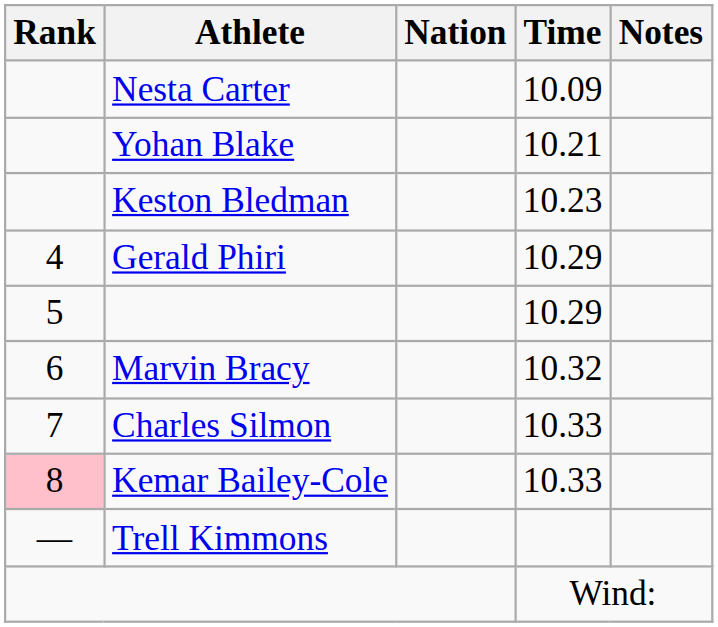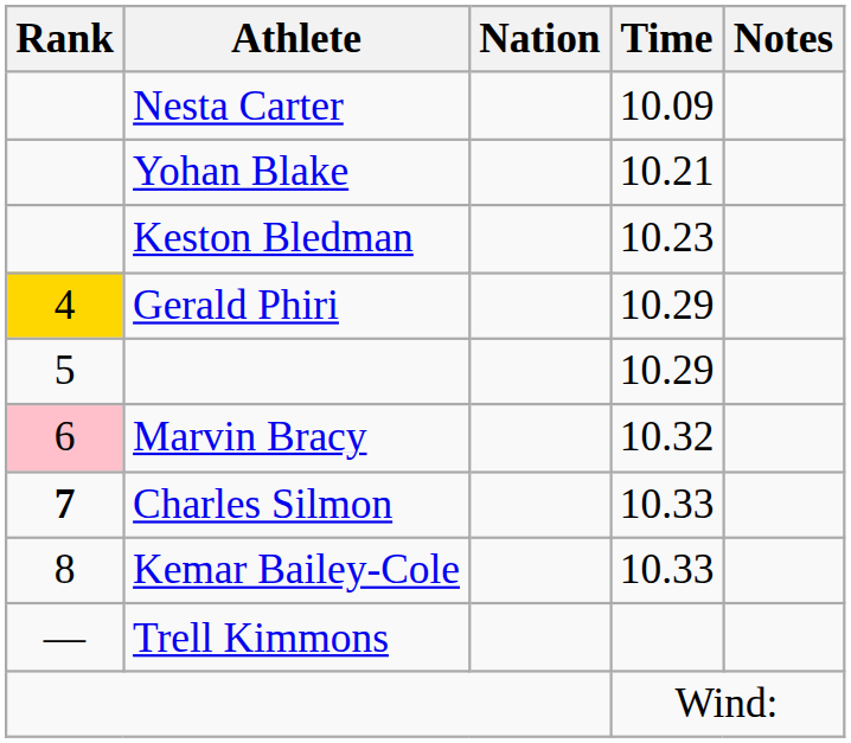Gerald Phiri | Rank: no background -> gold background
Marvin Bracy | Rank: no background -> pink background
Charles Silmon | Rank: normal -> bold
Kemar Bailey-Cole | Rank: pink background -> no background
